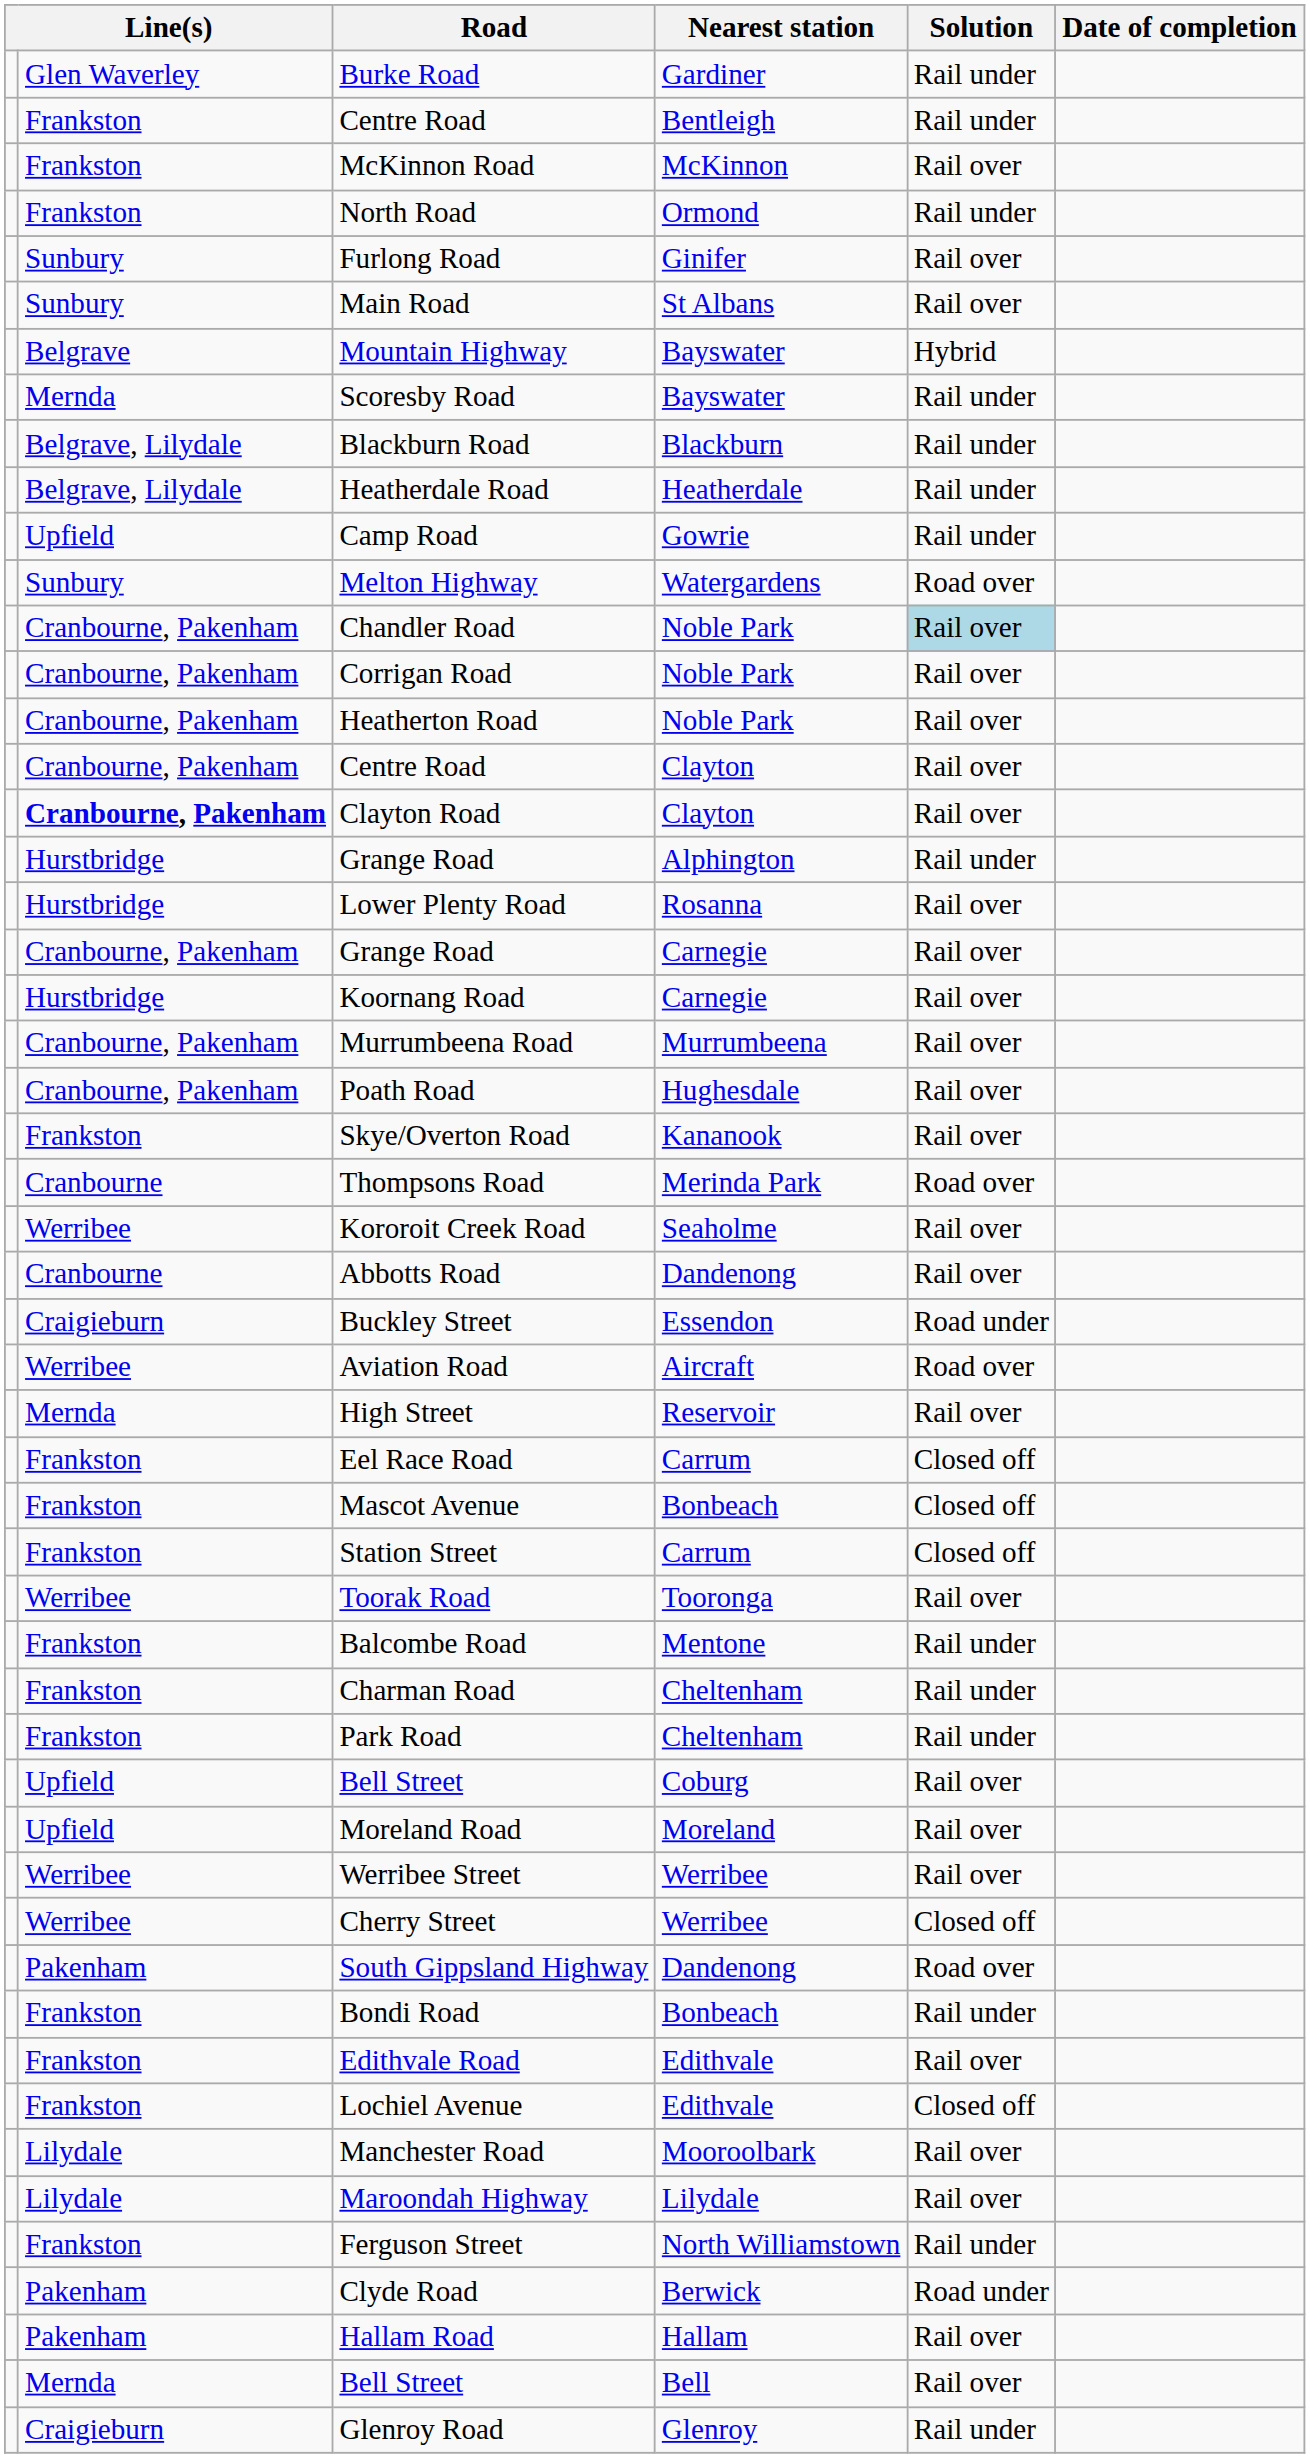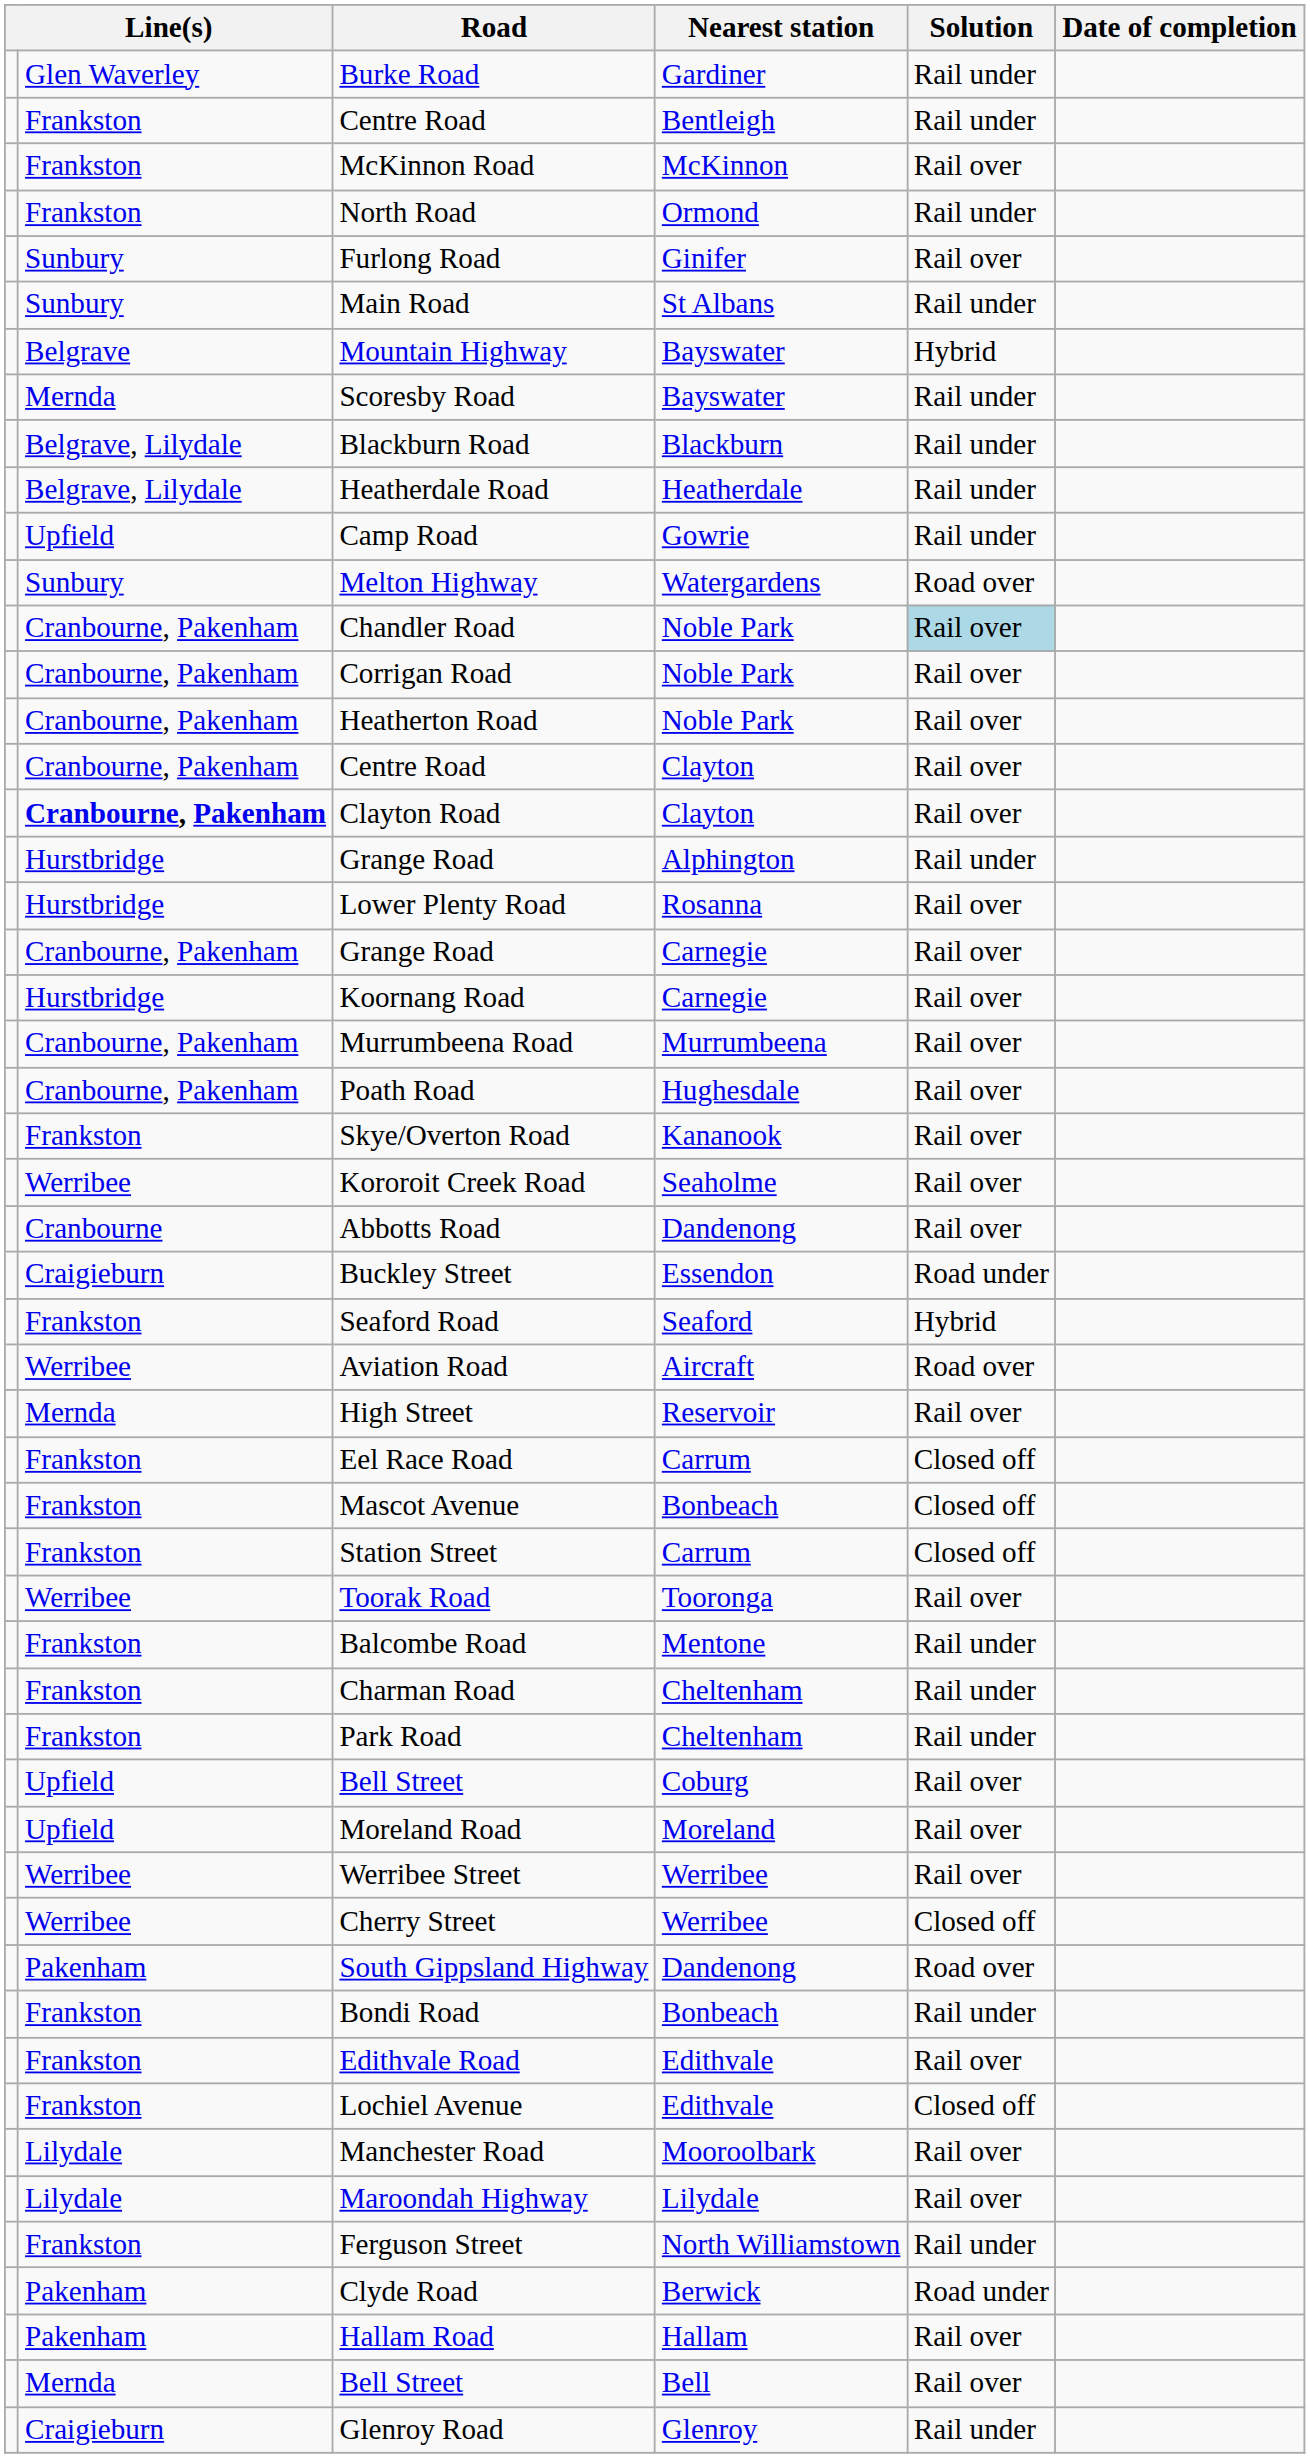Main Road | Solution: Rail over -> Rail under
- row: Cranbourne | Thompsons Road | Merinda Park | Road over
+ row: Frankston | Seaford Road | Seaford | Hybrid
